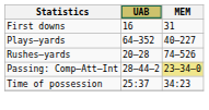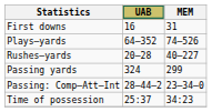Plays–yards | MEM: 40–227 -> 74–526
Rushes–yards | MEM: 74–526 -> 40–227
+ row: Passing yards | 324 | 299
Passing: Comp–Att–Int | MEM: khaki background -> no background
